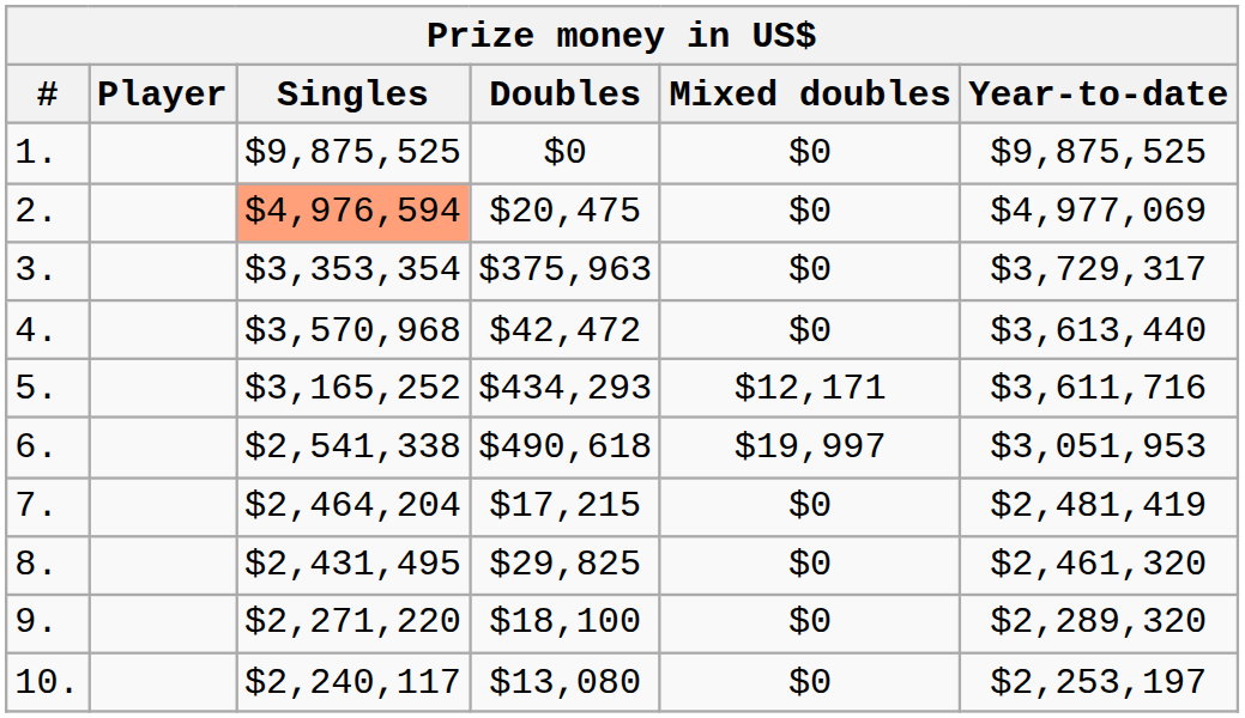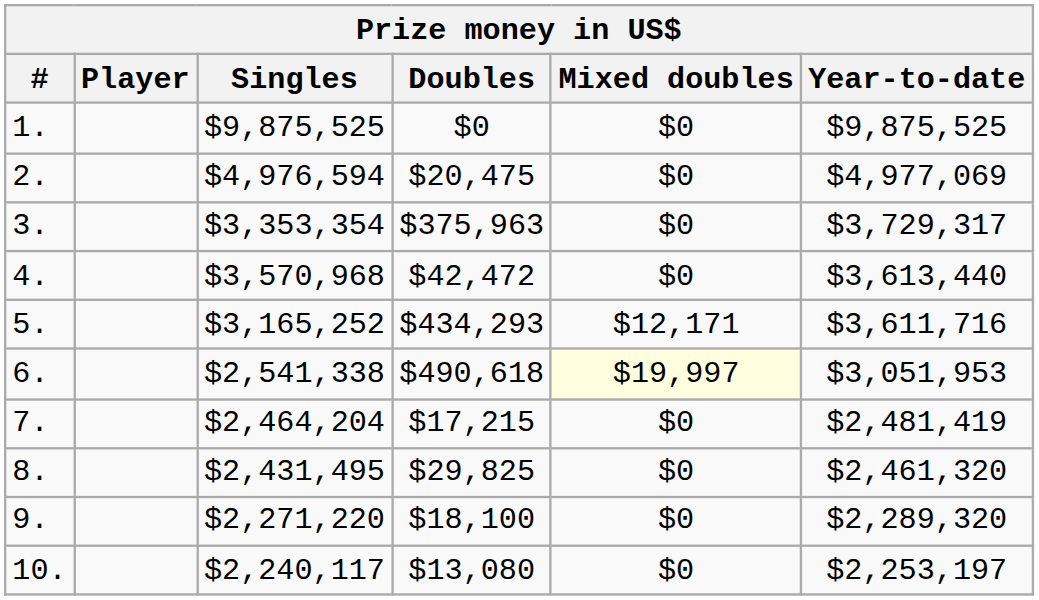2. | Singles: lightsalmon background -> no background
6. | Mixed doubles: no background -> lightyellow background
